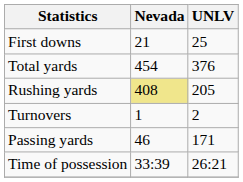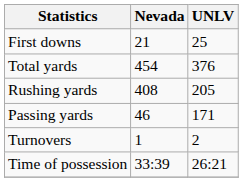Rushing yards | Nevada: khaki background -> no background
rows swapped: Passing yards <-> Turnovers
